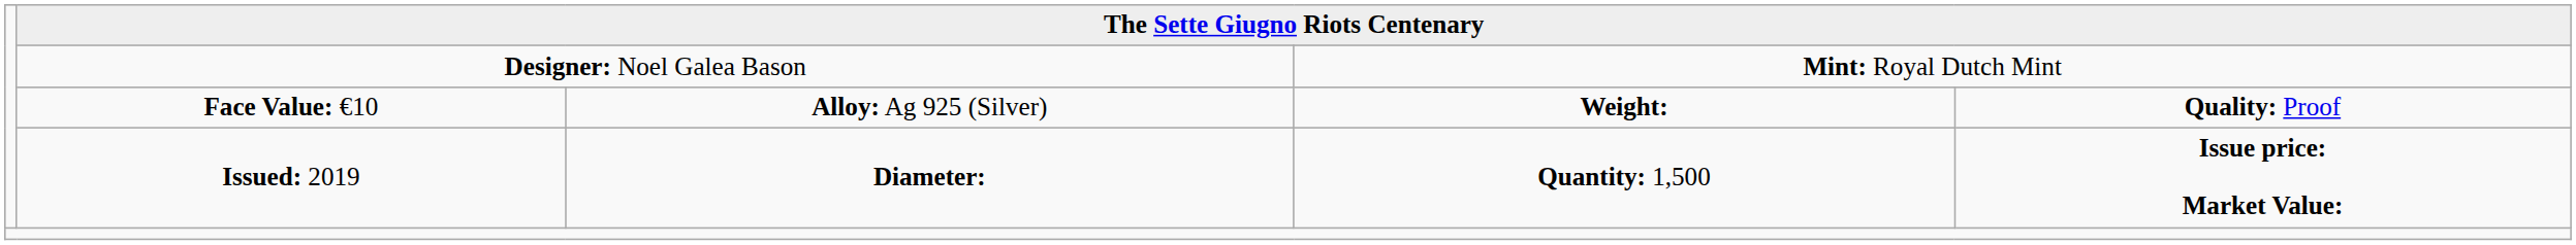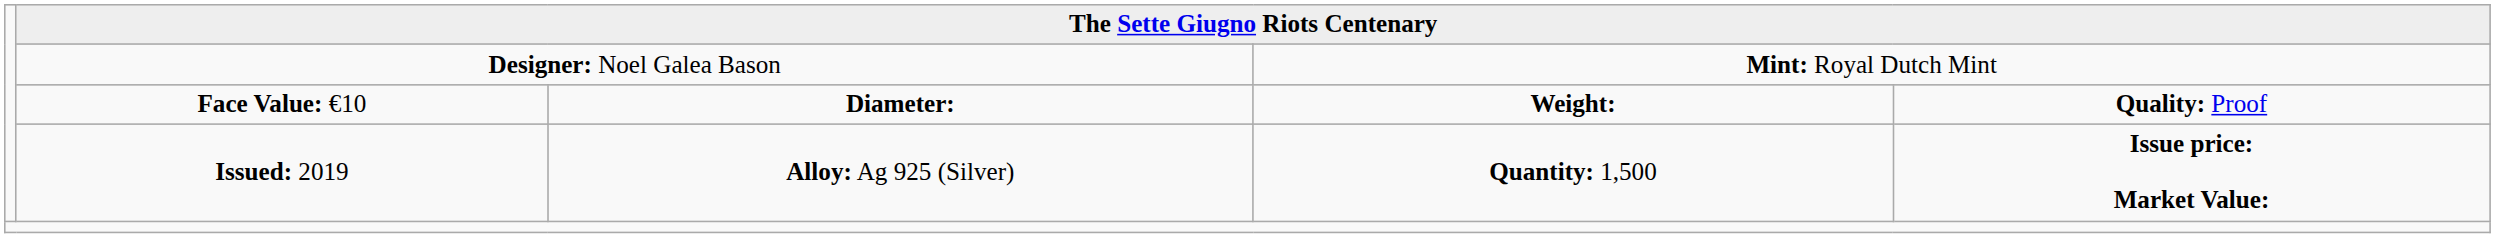Face Value: €10 | column 3: Alloy: Ag 925 (Silver) -> Diameter:
Issued: 2019 | column 3: Diameter: -> Alloy: Ag 925 (Silver)
